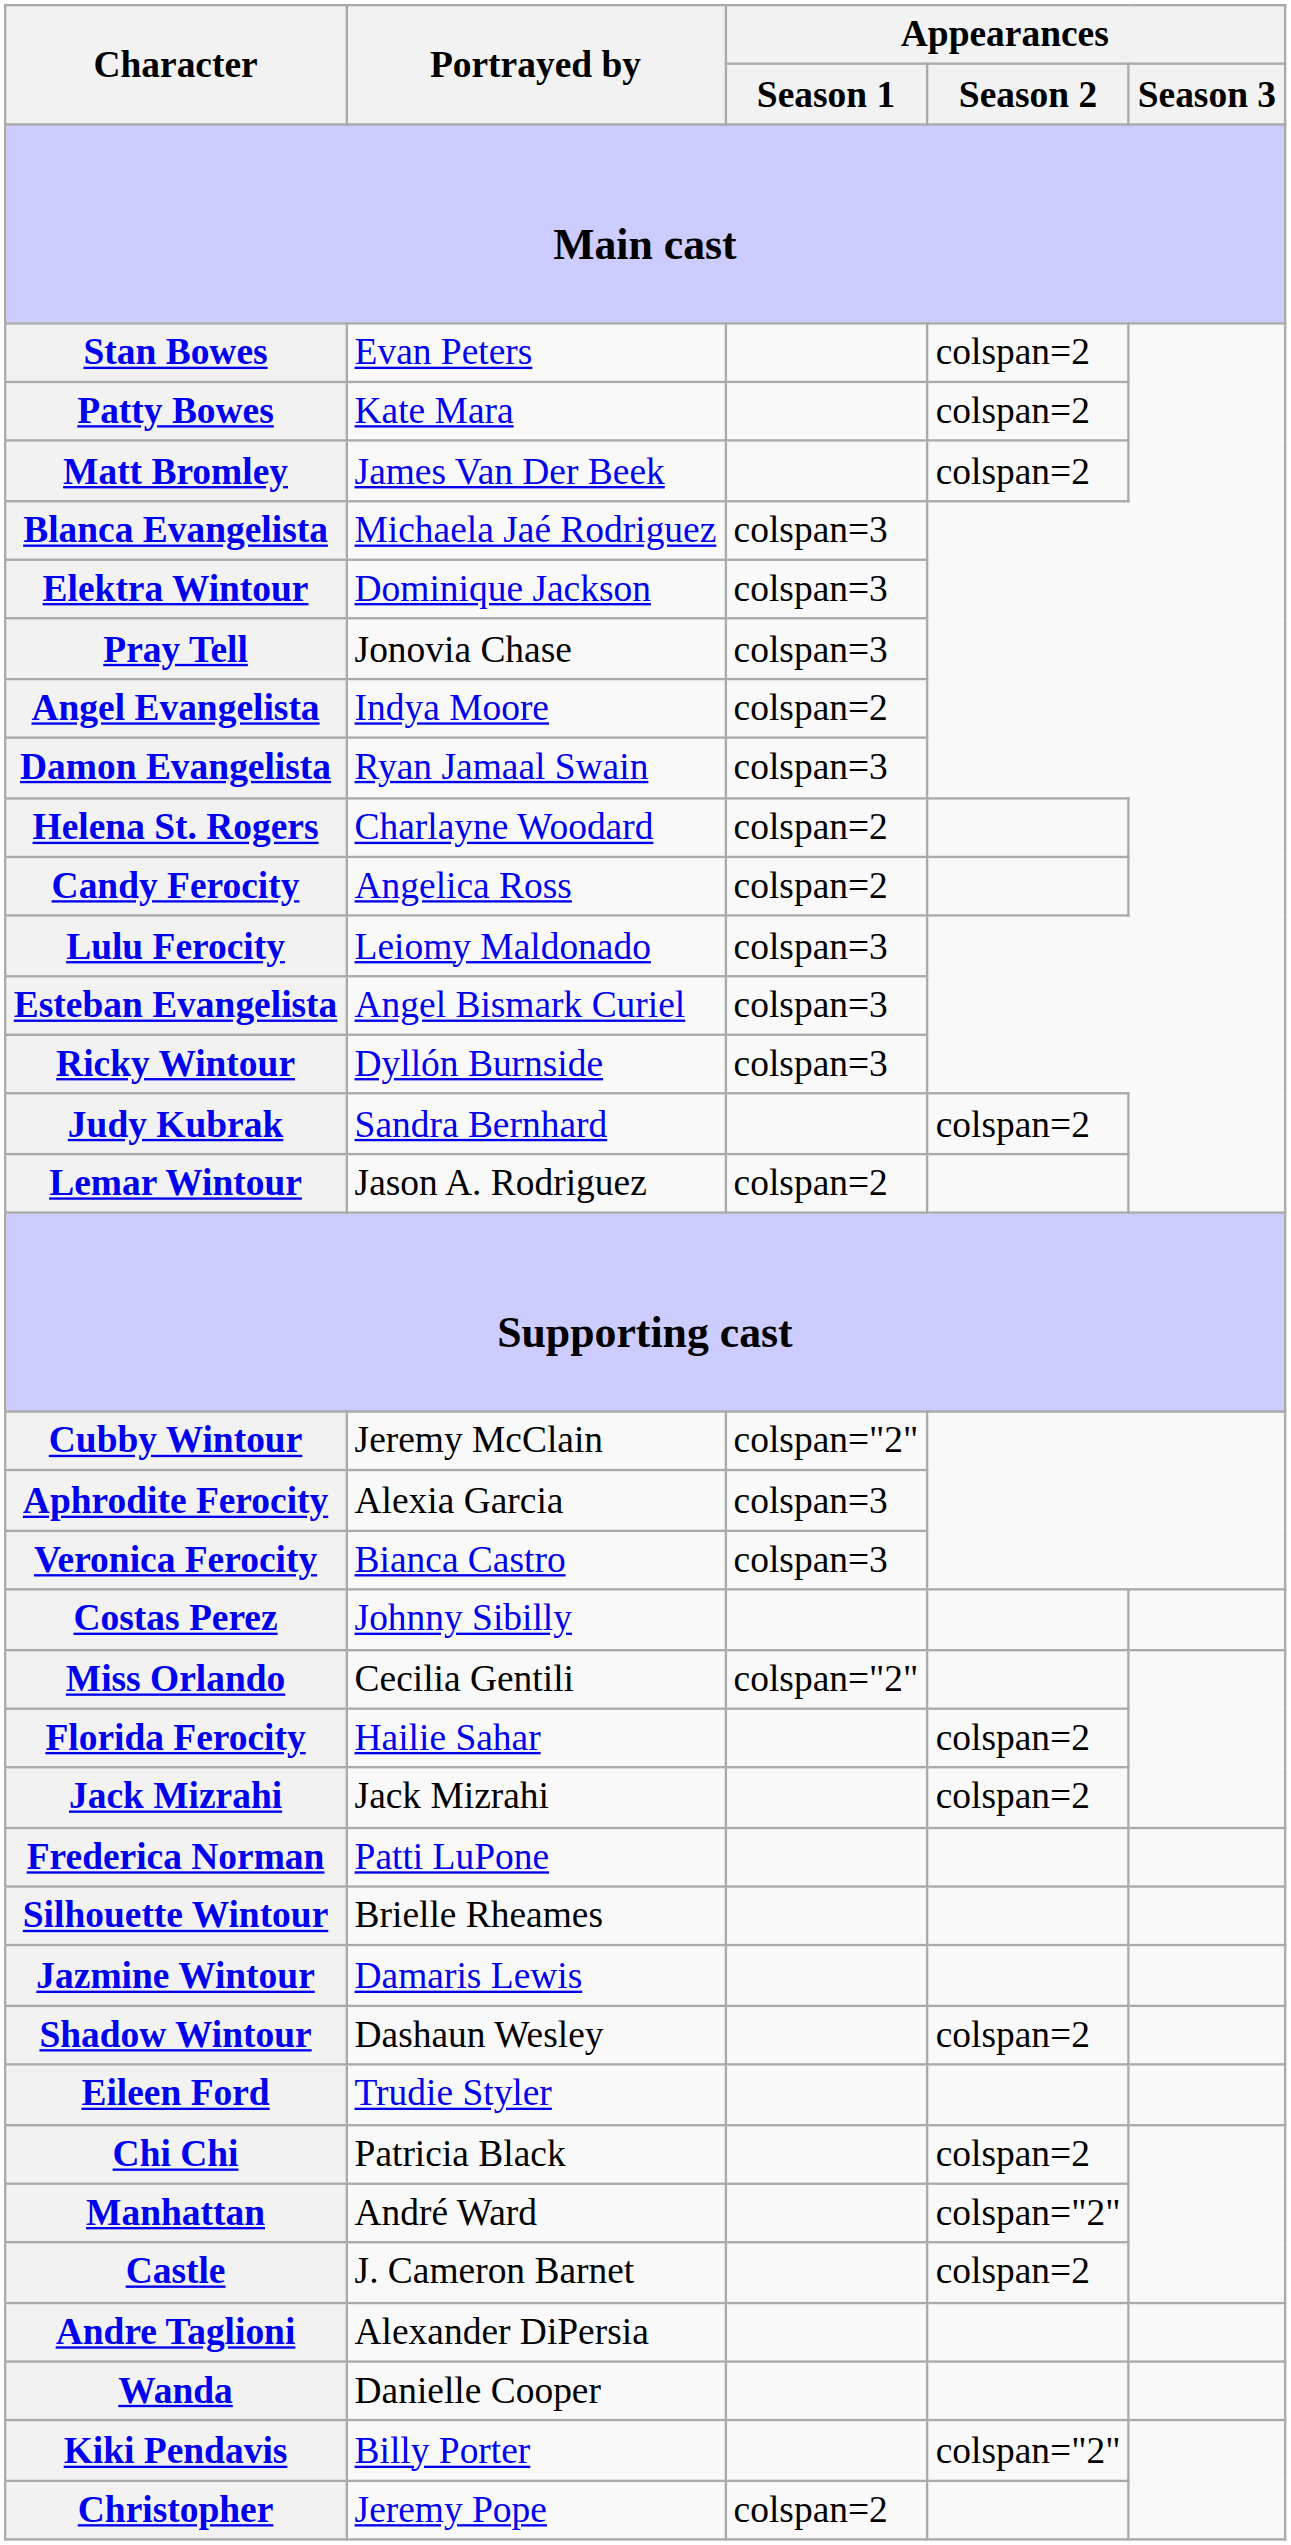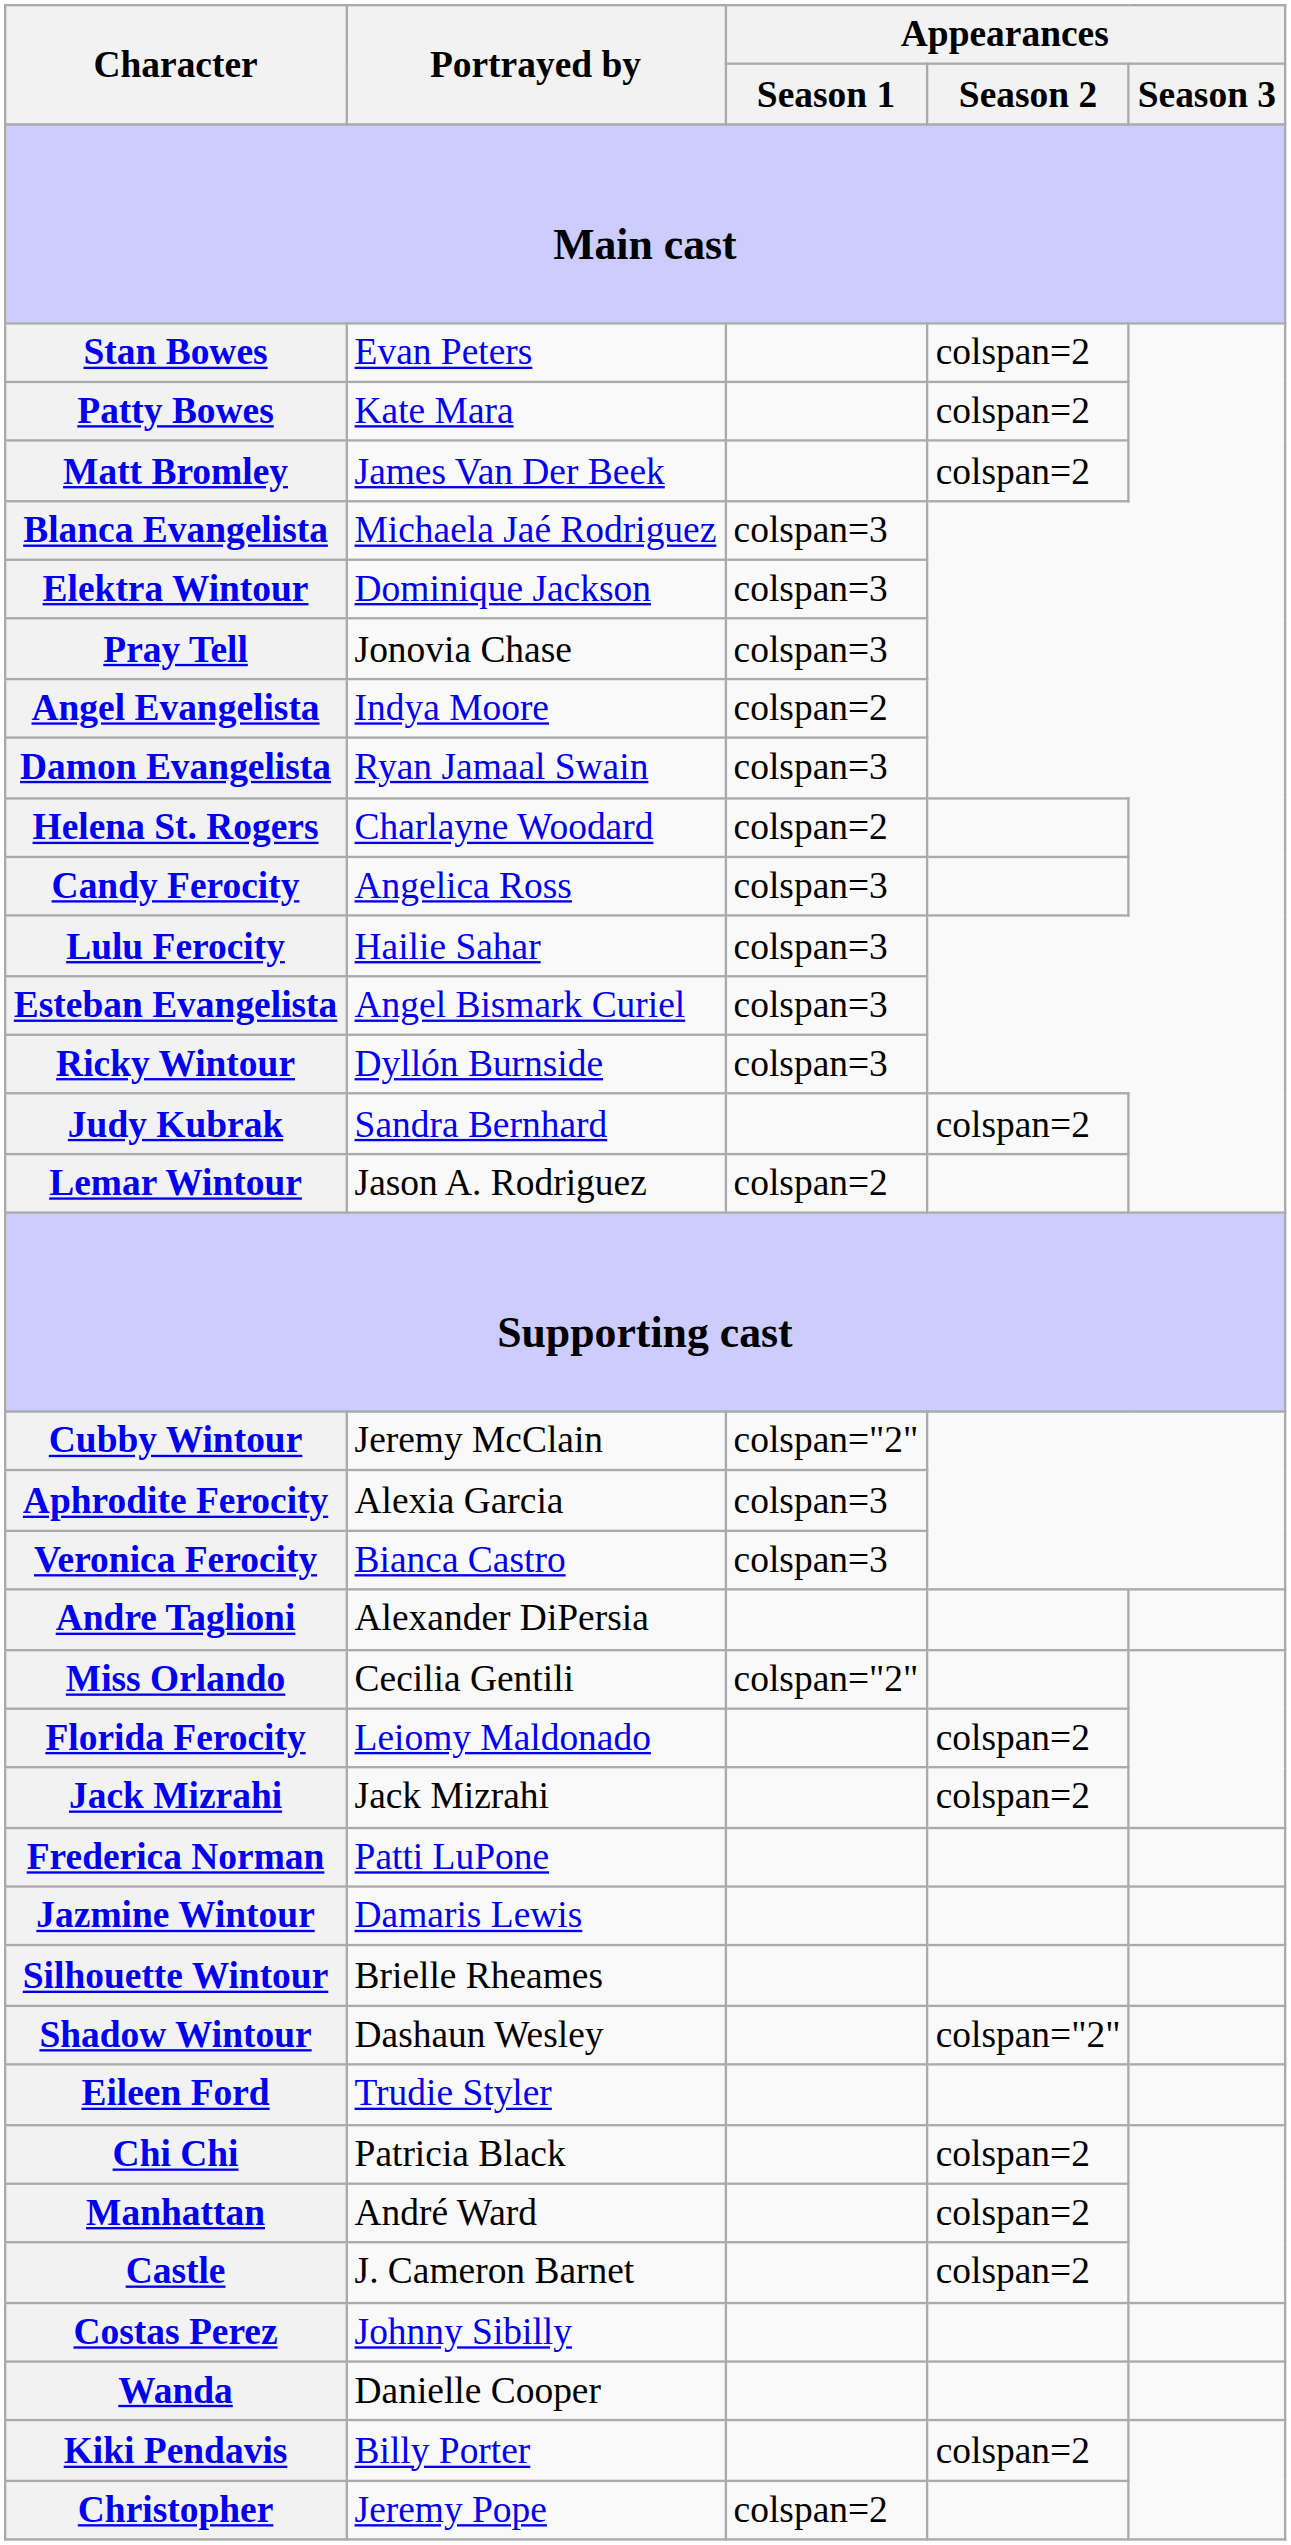Candy Ferocity | Appearances / Season 1: colspan=2 -> colspan=3
Lulu Ferocity | Portrayed by: Leiomy Maldonado -> Hailie Sahar
rows swapped: Costas Perez <-> Andre Taglioni
Florida Ferocity | Portrayed by: Hailie Sahar -> Leiomy Maldonado
rows swapped: Jazmine Wintour <-> Silhouette Wintour
Shadow Wintour | Appearances / Season 2: colspan=2 -> colspan="2"
Manhattan | Appearances / Season 2: colspan="2" -> colspan=2
Kiki Pendavis | Appearances / Season 2: colspan="2" -> colspan=2
